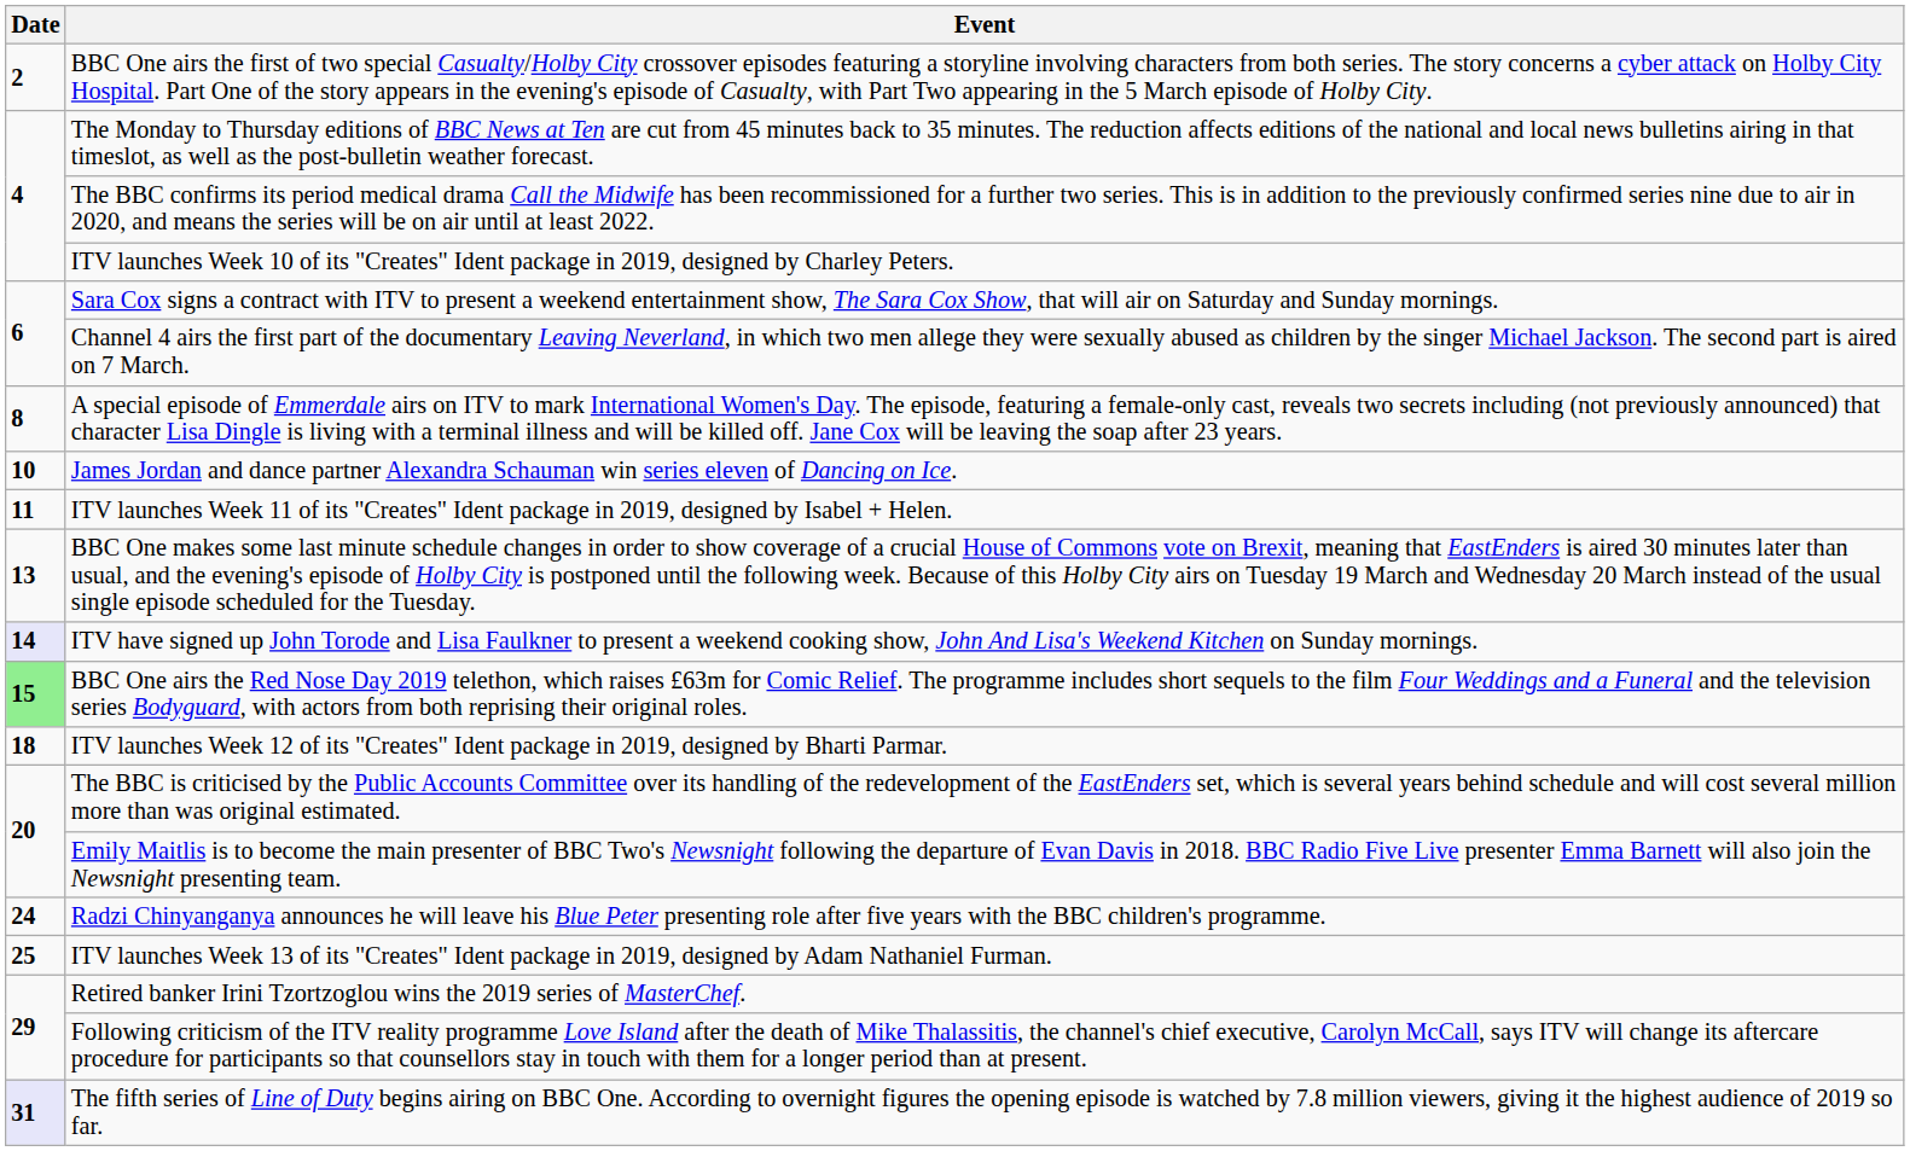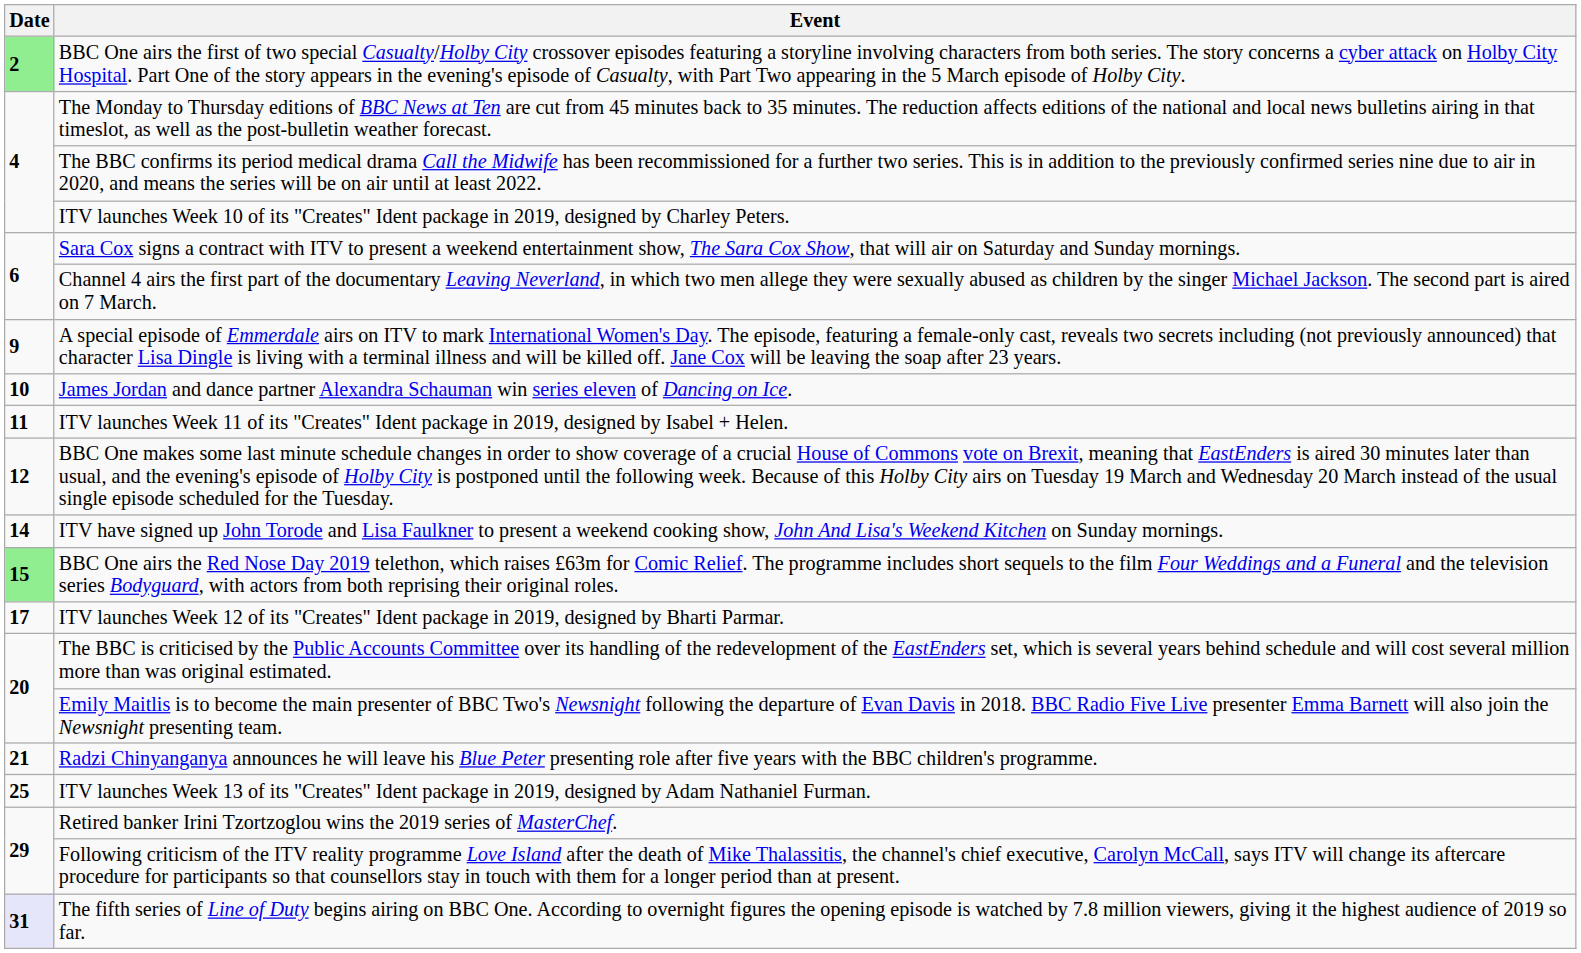row 2 | Date: no background -> lightgreen background
row 8 | Date: 8 -> 9
row 11 | Date: 13 -> 12
row 12 | Date: lavender background -> no background
row 14 | Date: 18 -> 17
row 17 | Date: 24 -> 21
